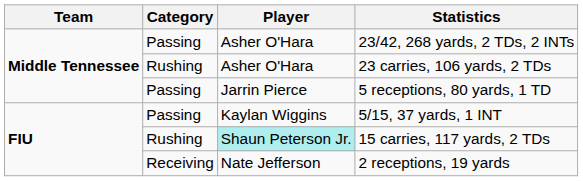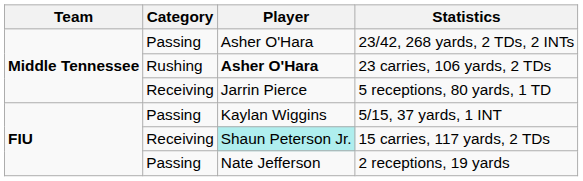23 carries, 106 yards, 2 TDs | Player: normal -> bold
5 receptions, 80 yards, 1 TD | Category: Passing -> Receiving
15 carries, 117 yards, 2 TDs | Category: Rushing -> Receiving
2 receptions, 19 yards | Category: Receiving -> Passing
